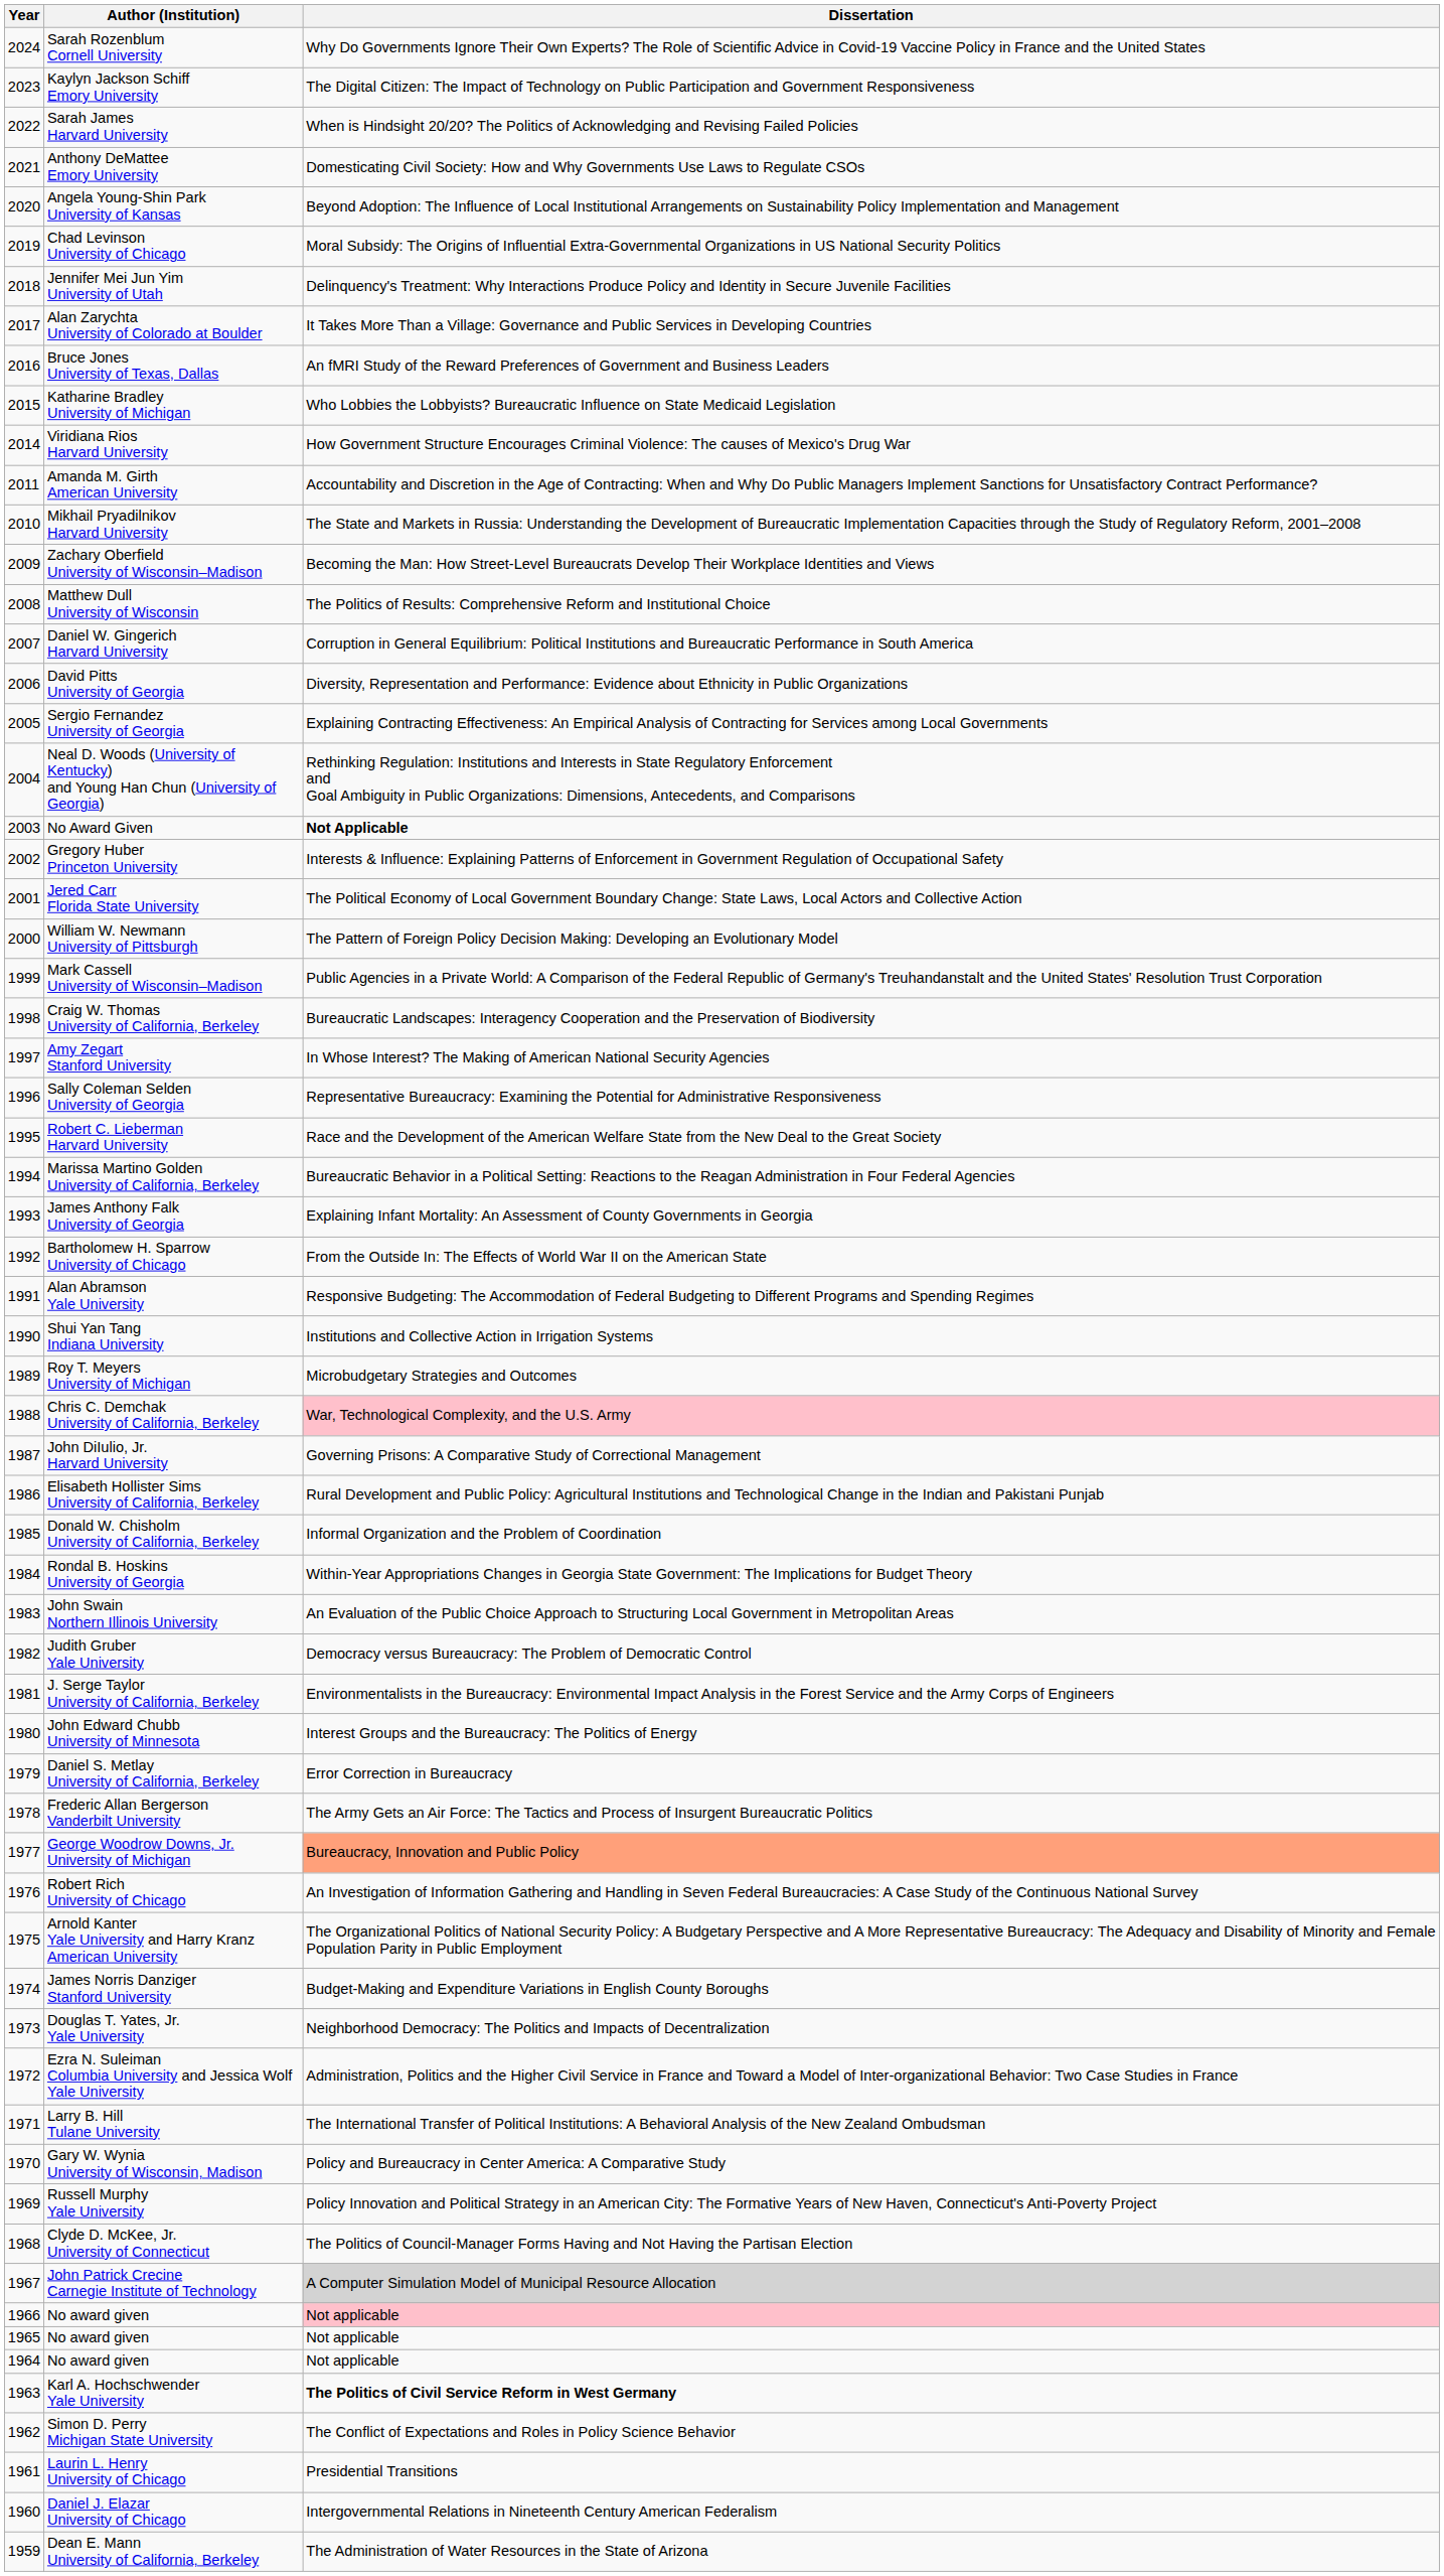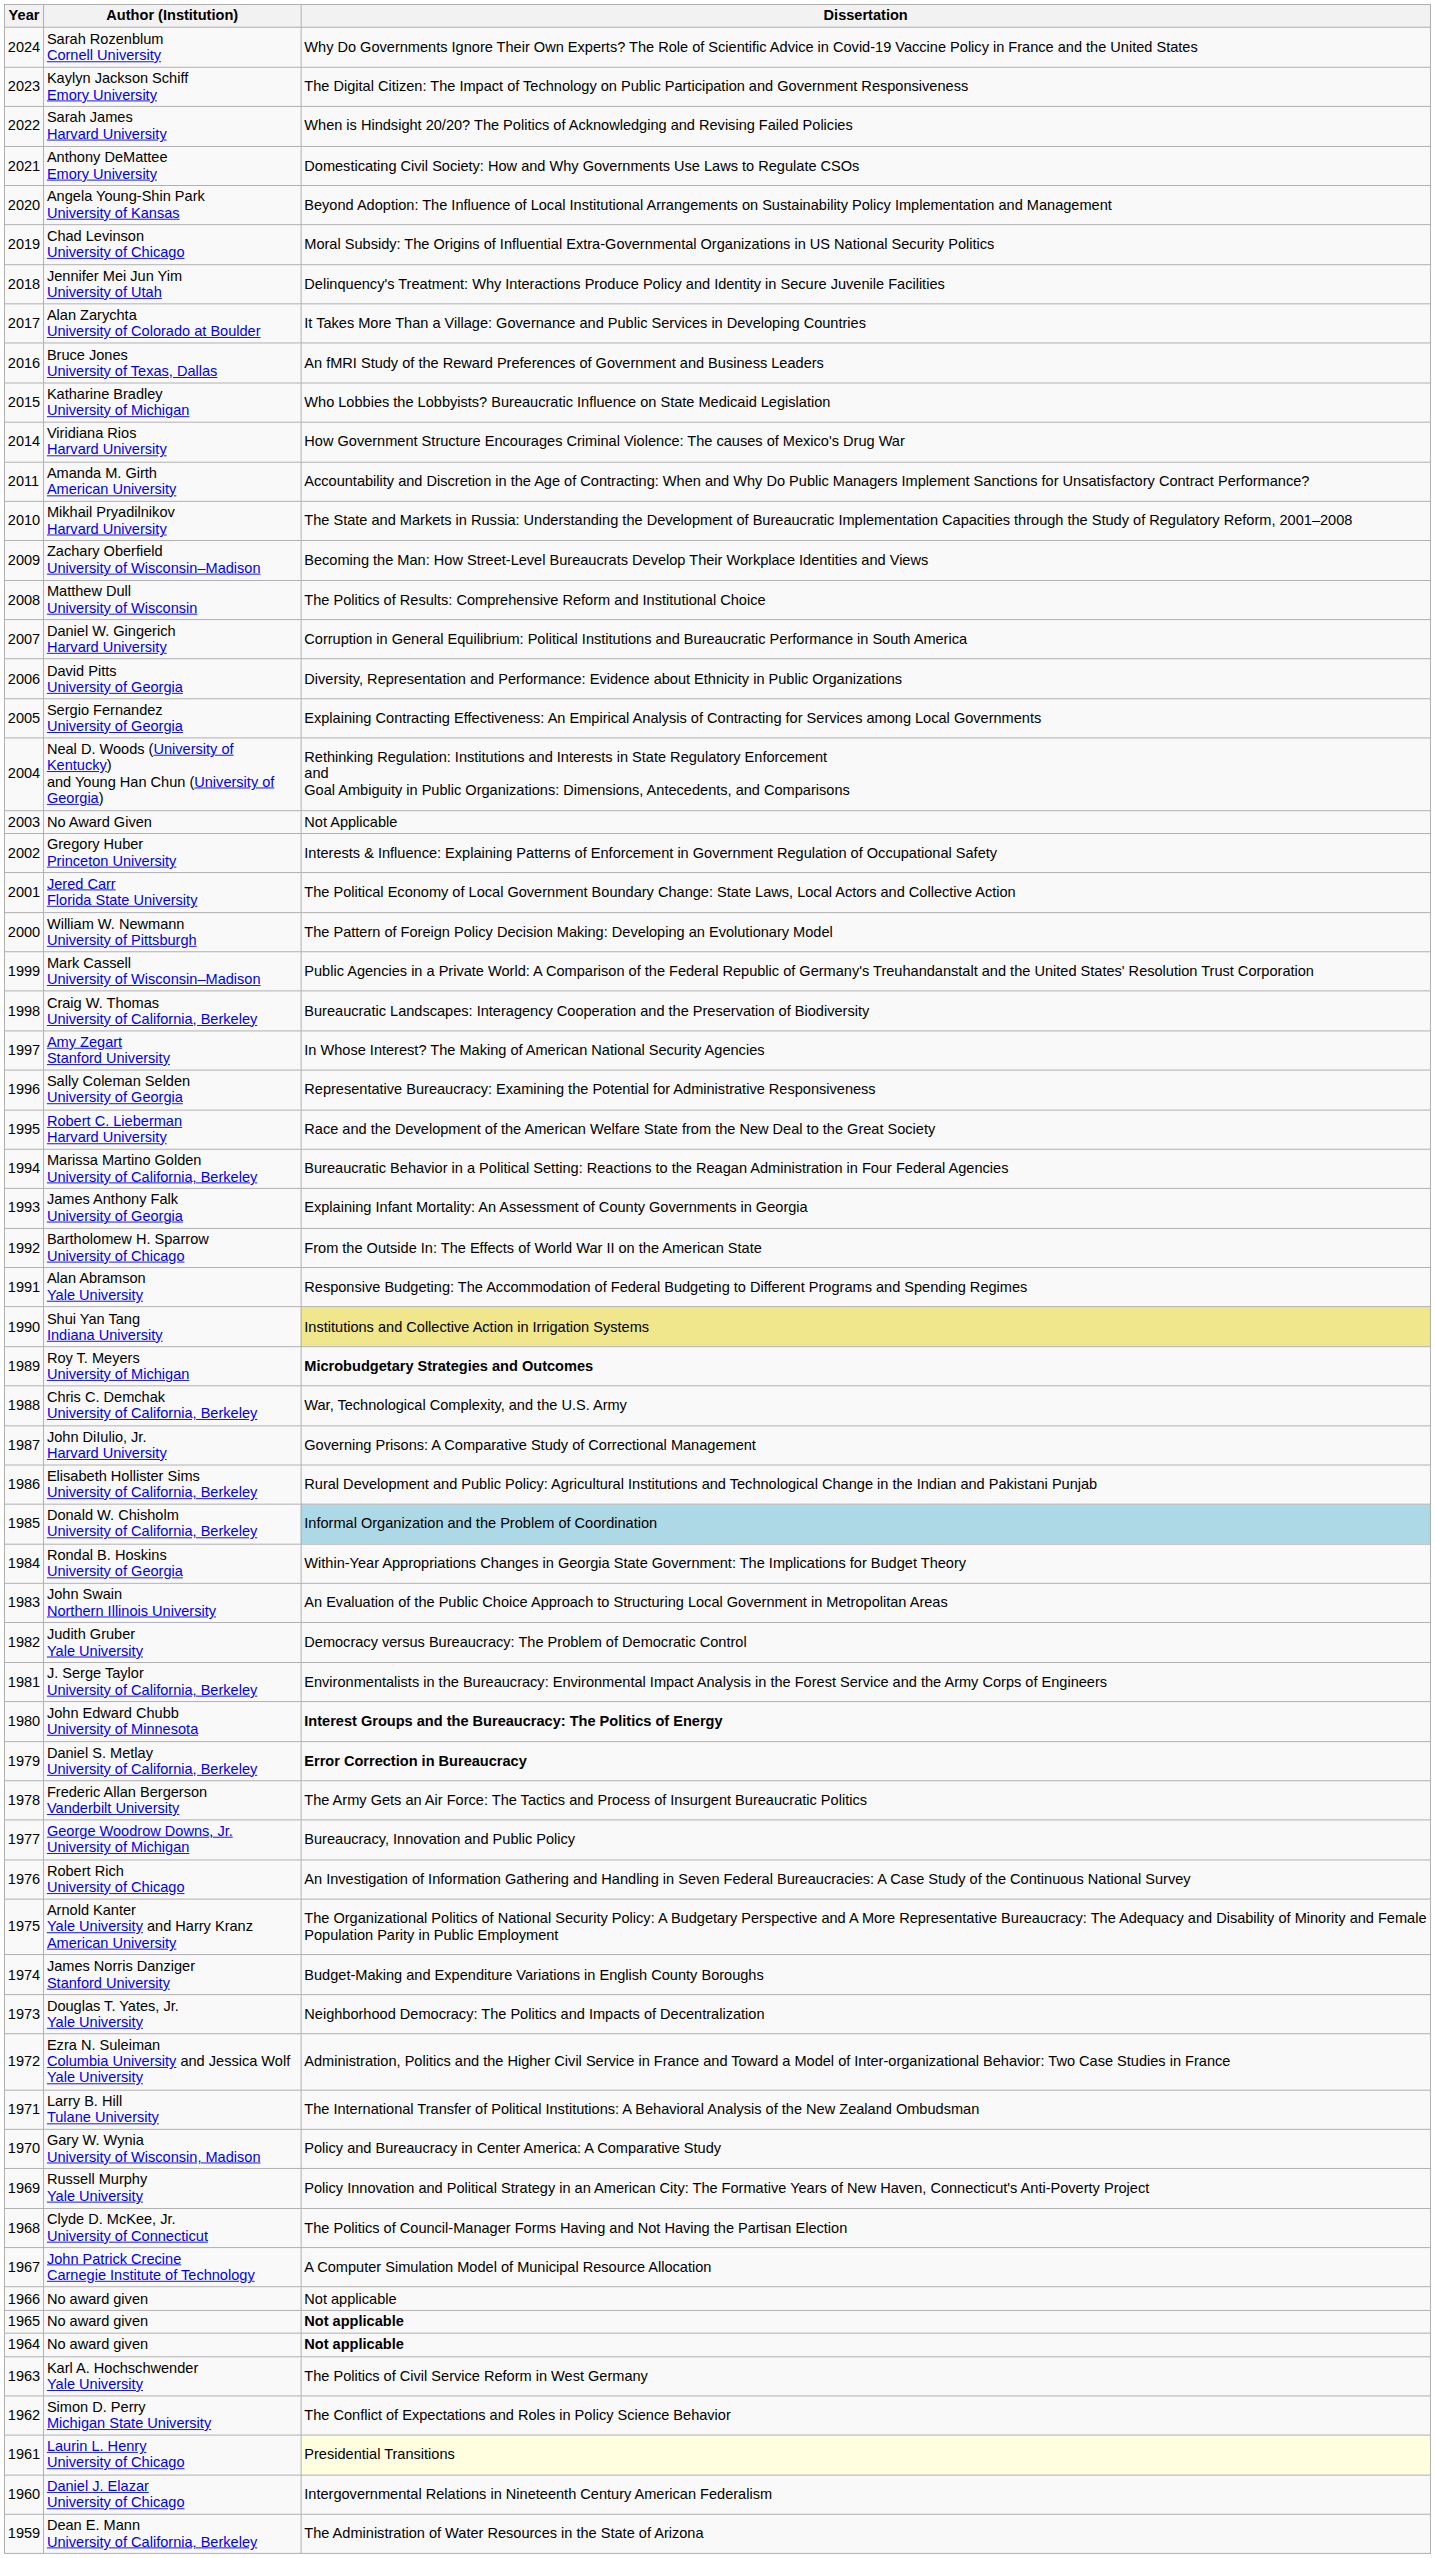No Award Given | Dissertation: bold -> normal
Shui Yan Tang Indiana University | Dissertation: no background -> khaki background
Roy T. Meyers University of Michigan | Dissertation: normal -> bold
Chris C. Demchak University of California, Berkeley | Dissertation: pink background -> no background
Donald W. Chisholm University of California, Berkeley | Dissertation: no background -> lightblue background
John Edward Chubb University of Minnesota | Dissertation: normal -> bold
Daniel S. Metlay University of California, Berkeley | Dissertation: normal -> bold
George Woodrow Downs, Jr. University of Michigan | Dissertation: lightsalmon background -> no background
John Patrick Crecine Carnegie Institute of Technology | Dissertation: lightgrey background -> no background
1966 / No award given | Dissertation: pink background -> no background
1965 / No award given | Dissertation: normal -> bold
1964 / No award given | Dissertation: normal -> bold
Karl A. Hochschwender Yale University | Dissertation: bold -> normal
Laurin L. Henry University of Chicago | Dissertation: no background -> lightyellow background
